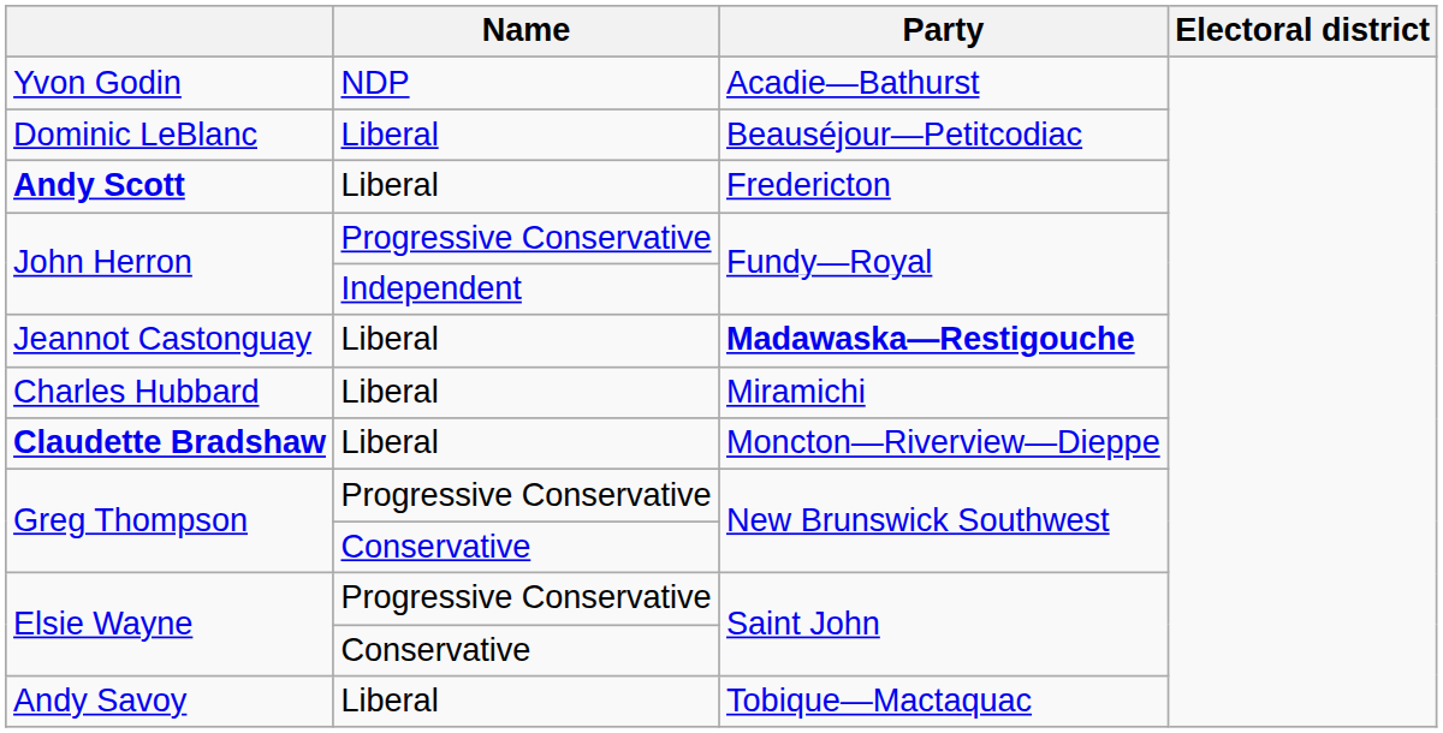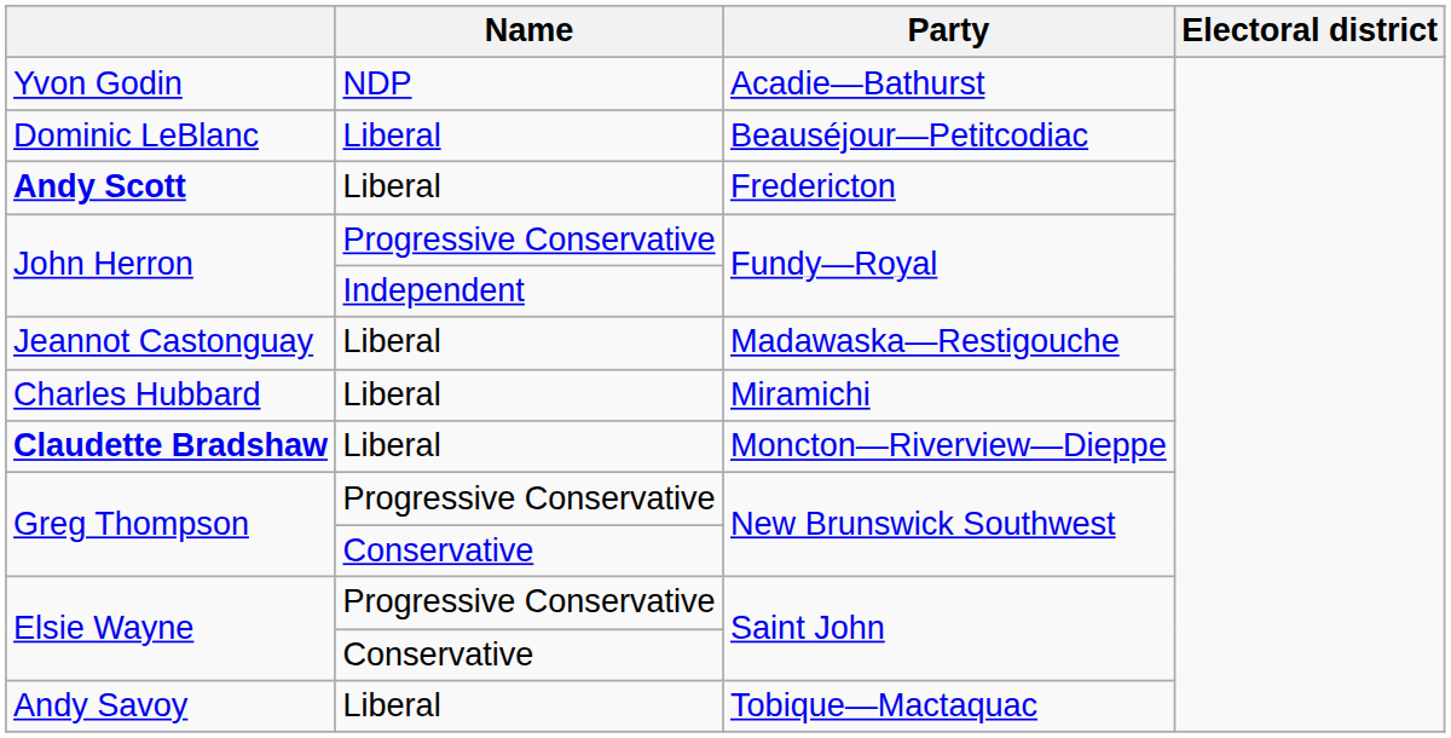Jeannot Castonguay | Party: bold -> normal
